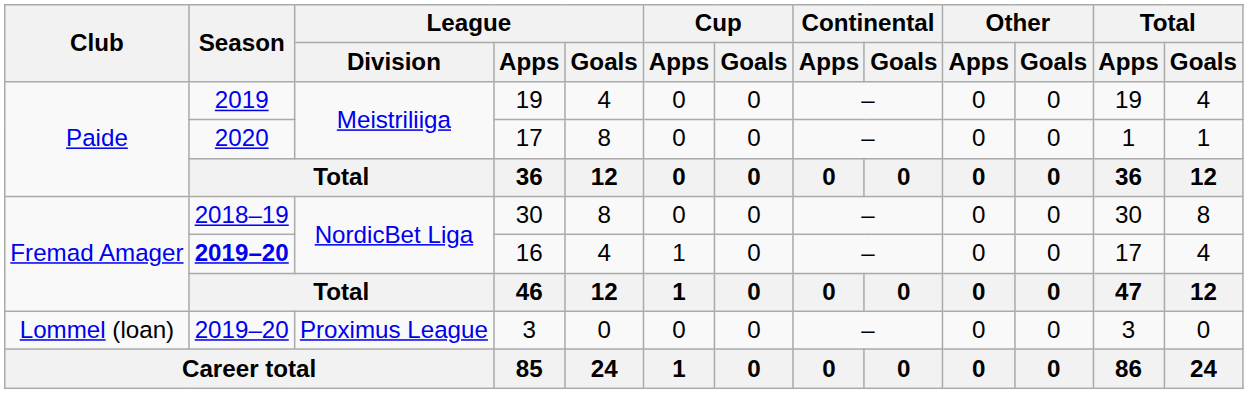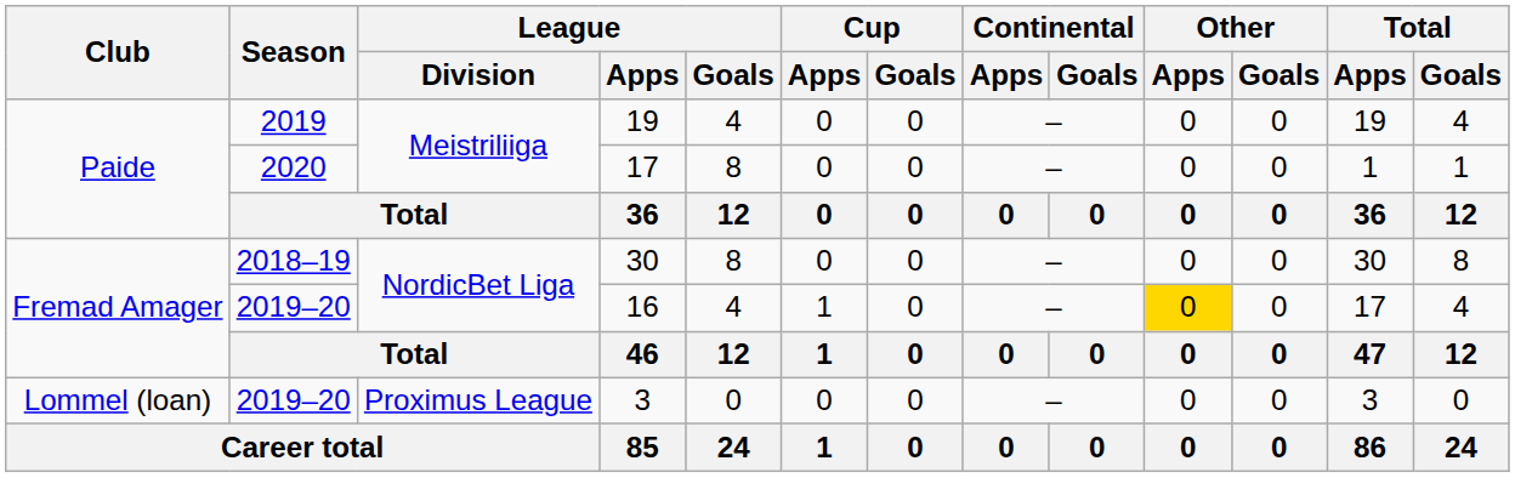16 | Season: bold -> normal
16 | Other / Apps: no background -> gold background
